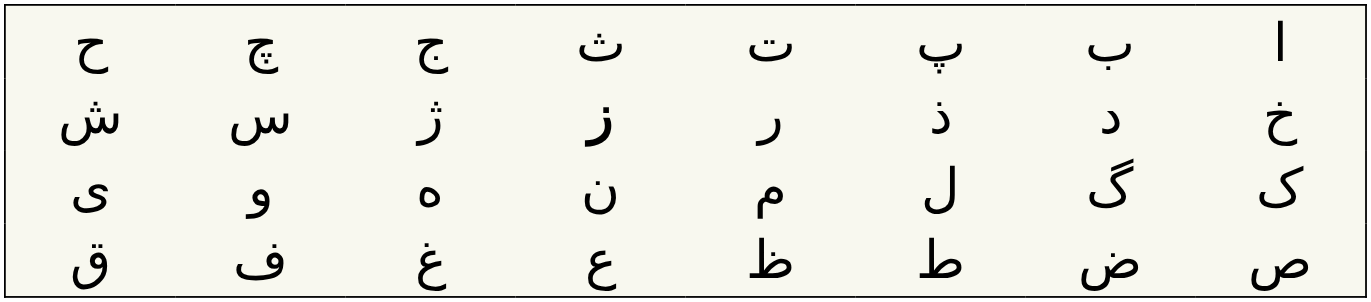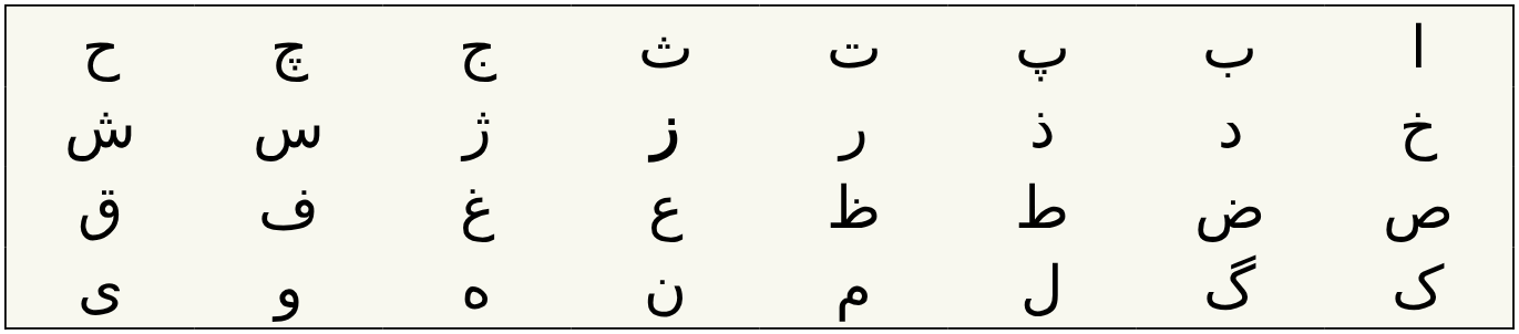rows swapped: ق <-> ی
